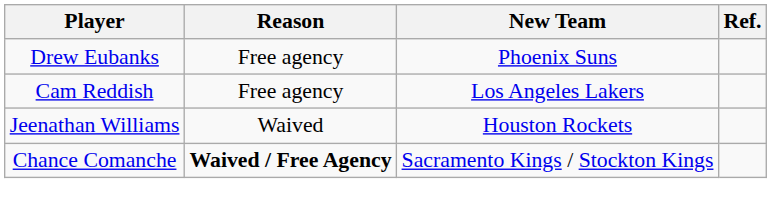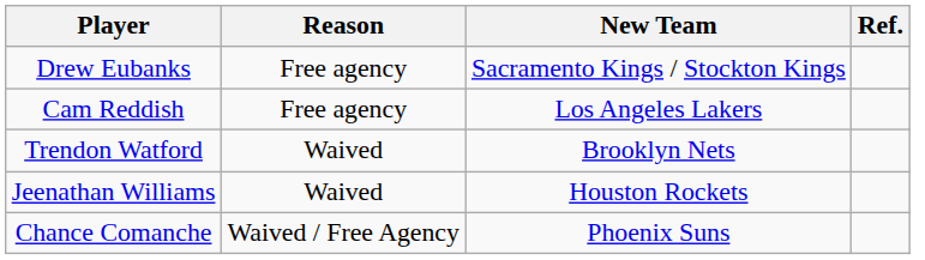Drew Eubanks | New Team: Phoenix Suns -> Sacramento Kings / Stockton Kings
+ row: Trendon Watford | Waived | Brooklyn Nets
Chance Comanche | Reason: bold -> normal
Chance Comanche | New Team: Sacramento Kings / Stockton Kings -> Phoenix Suns
